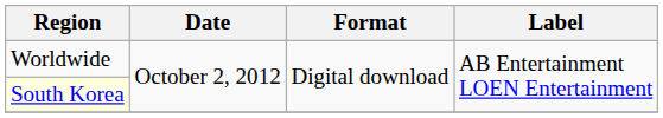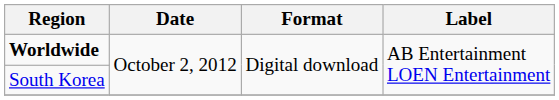Worldwide | Region: normal -> bold
South Korea | Region: lightyellow background -> no background
